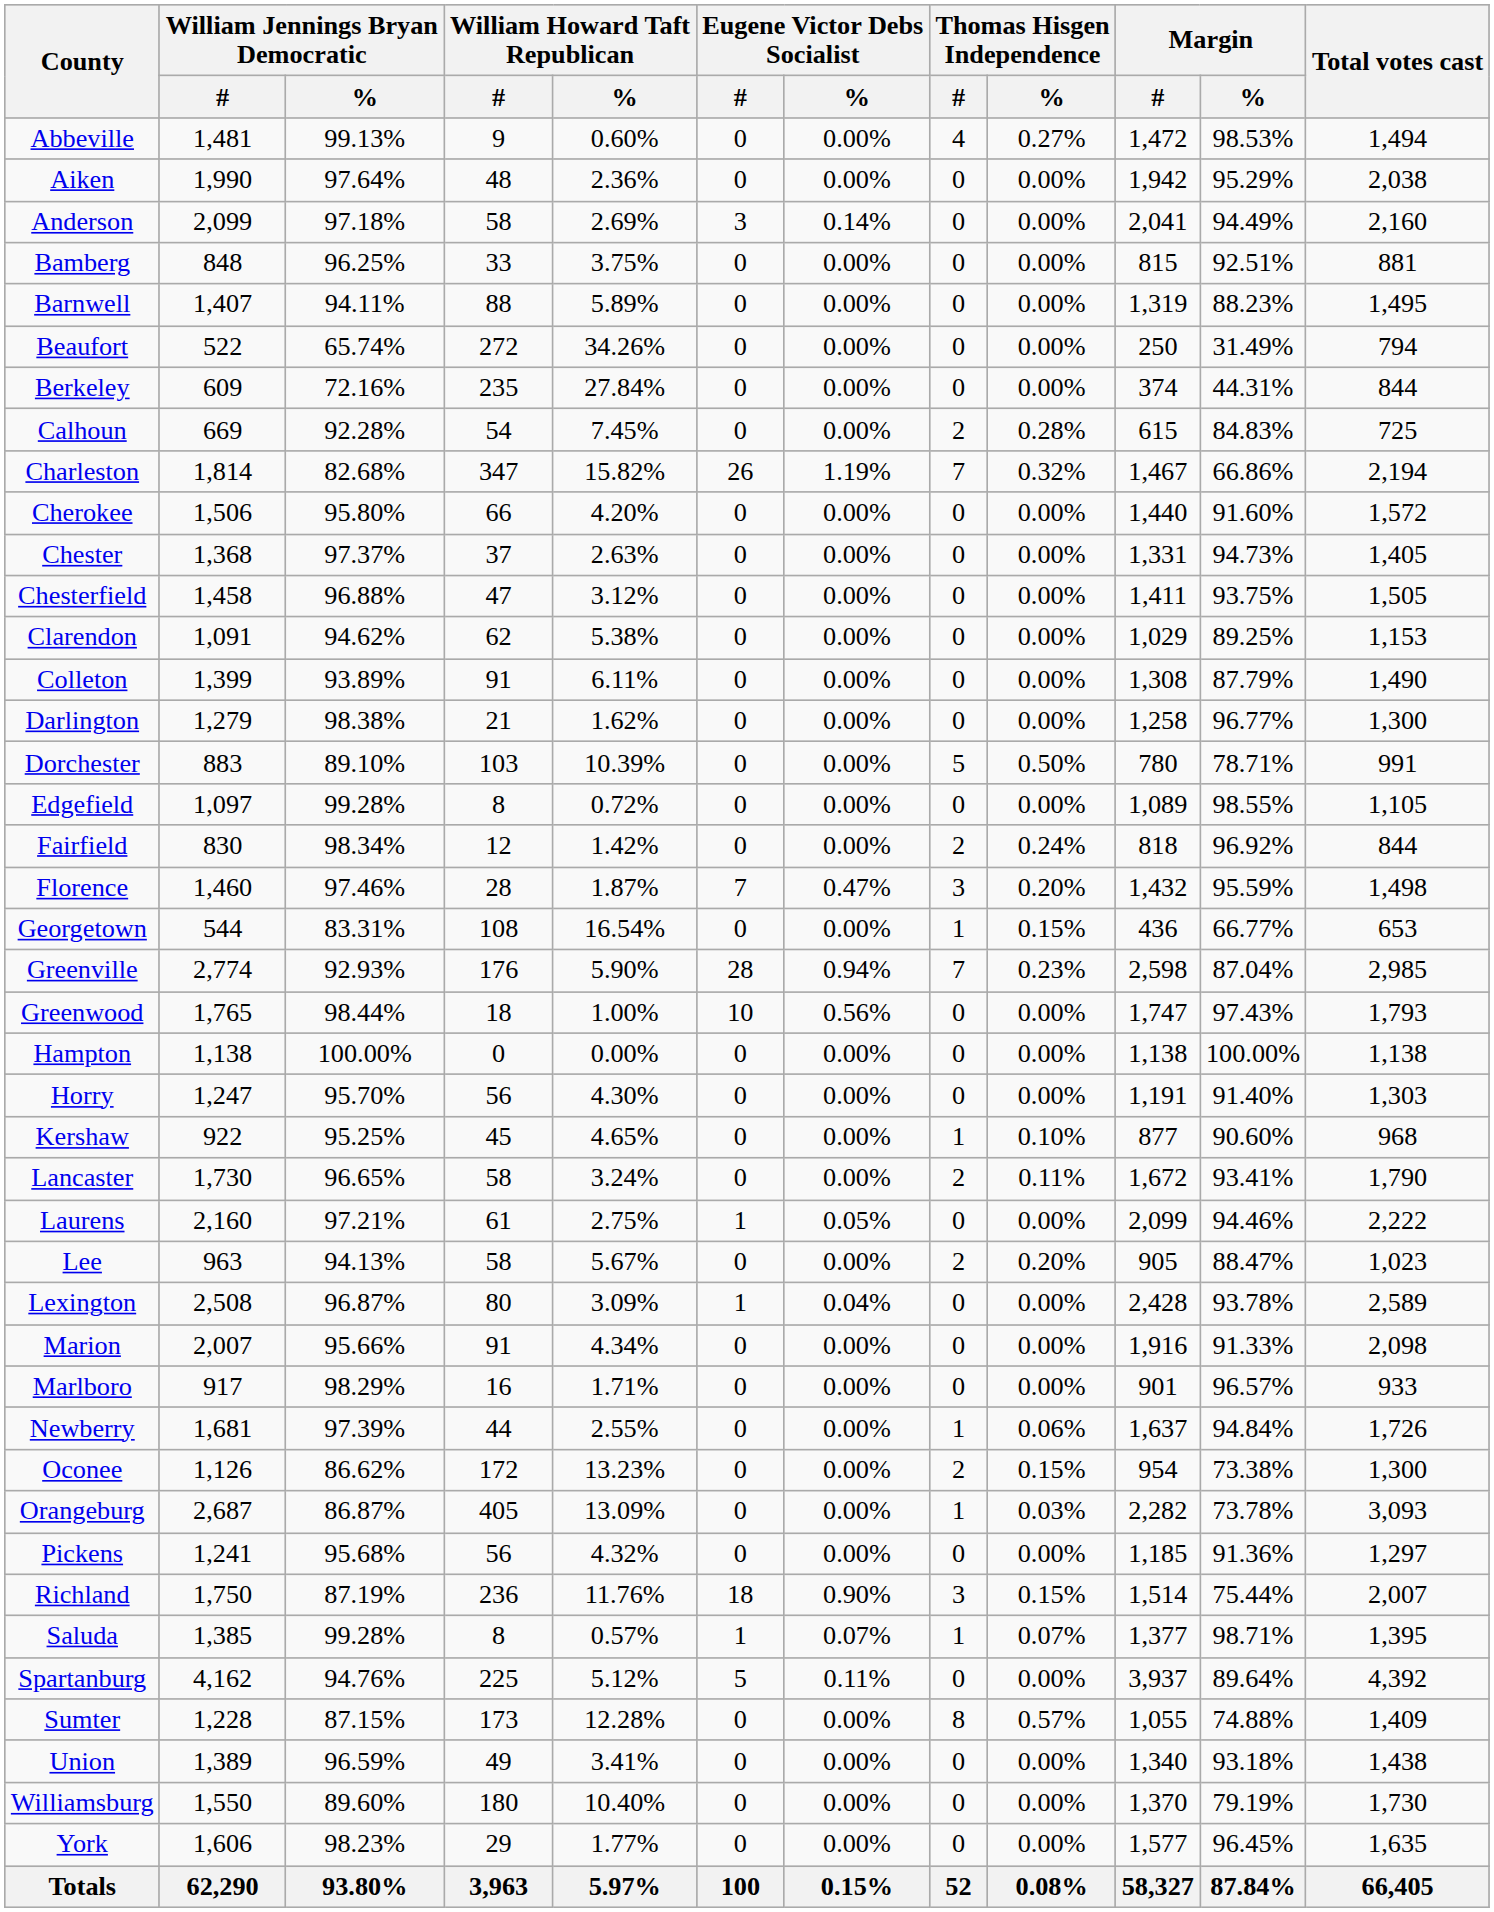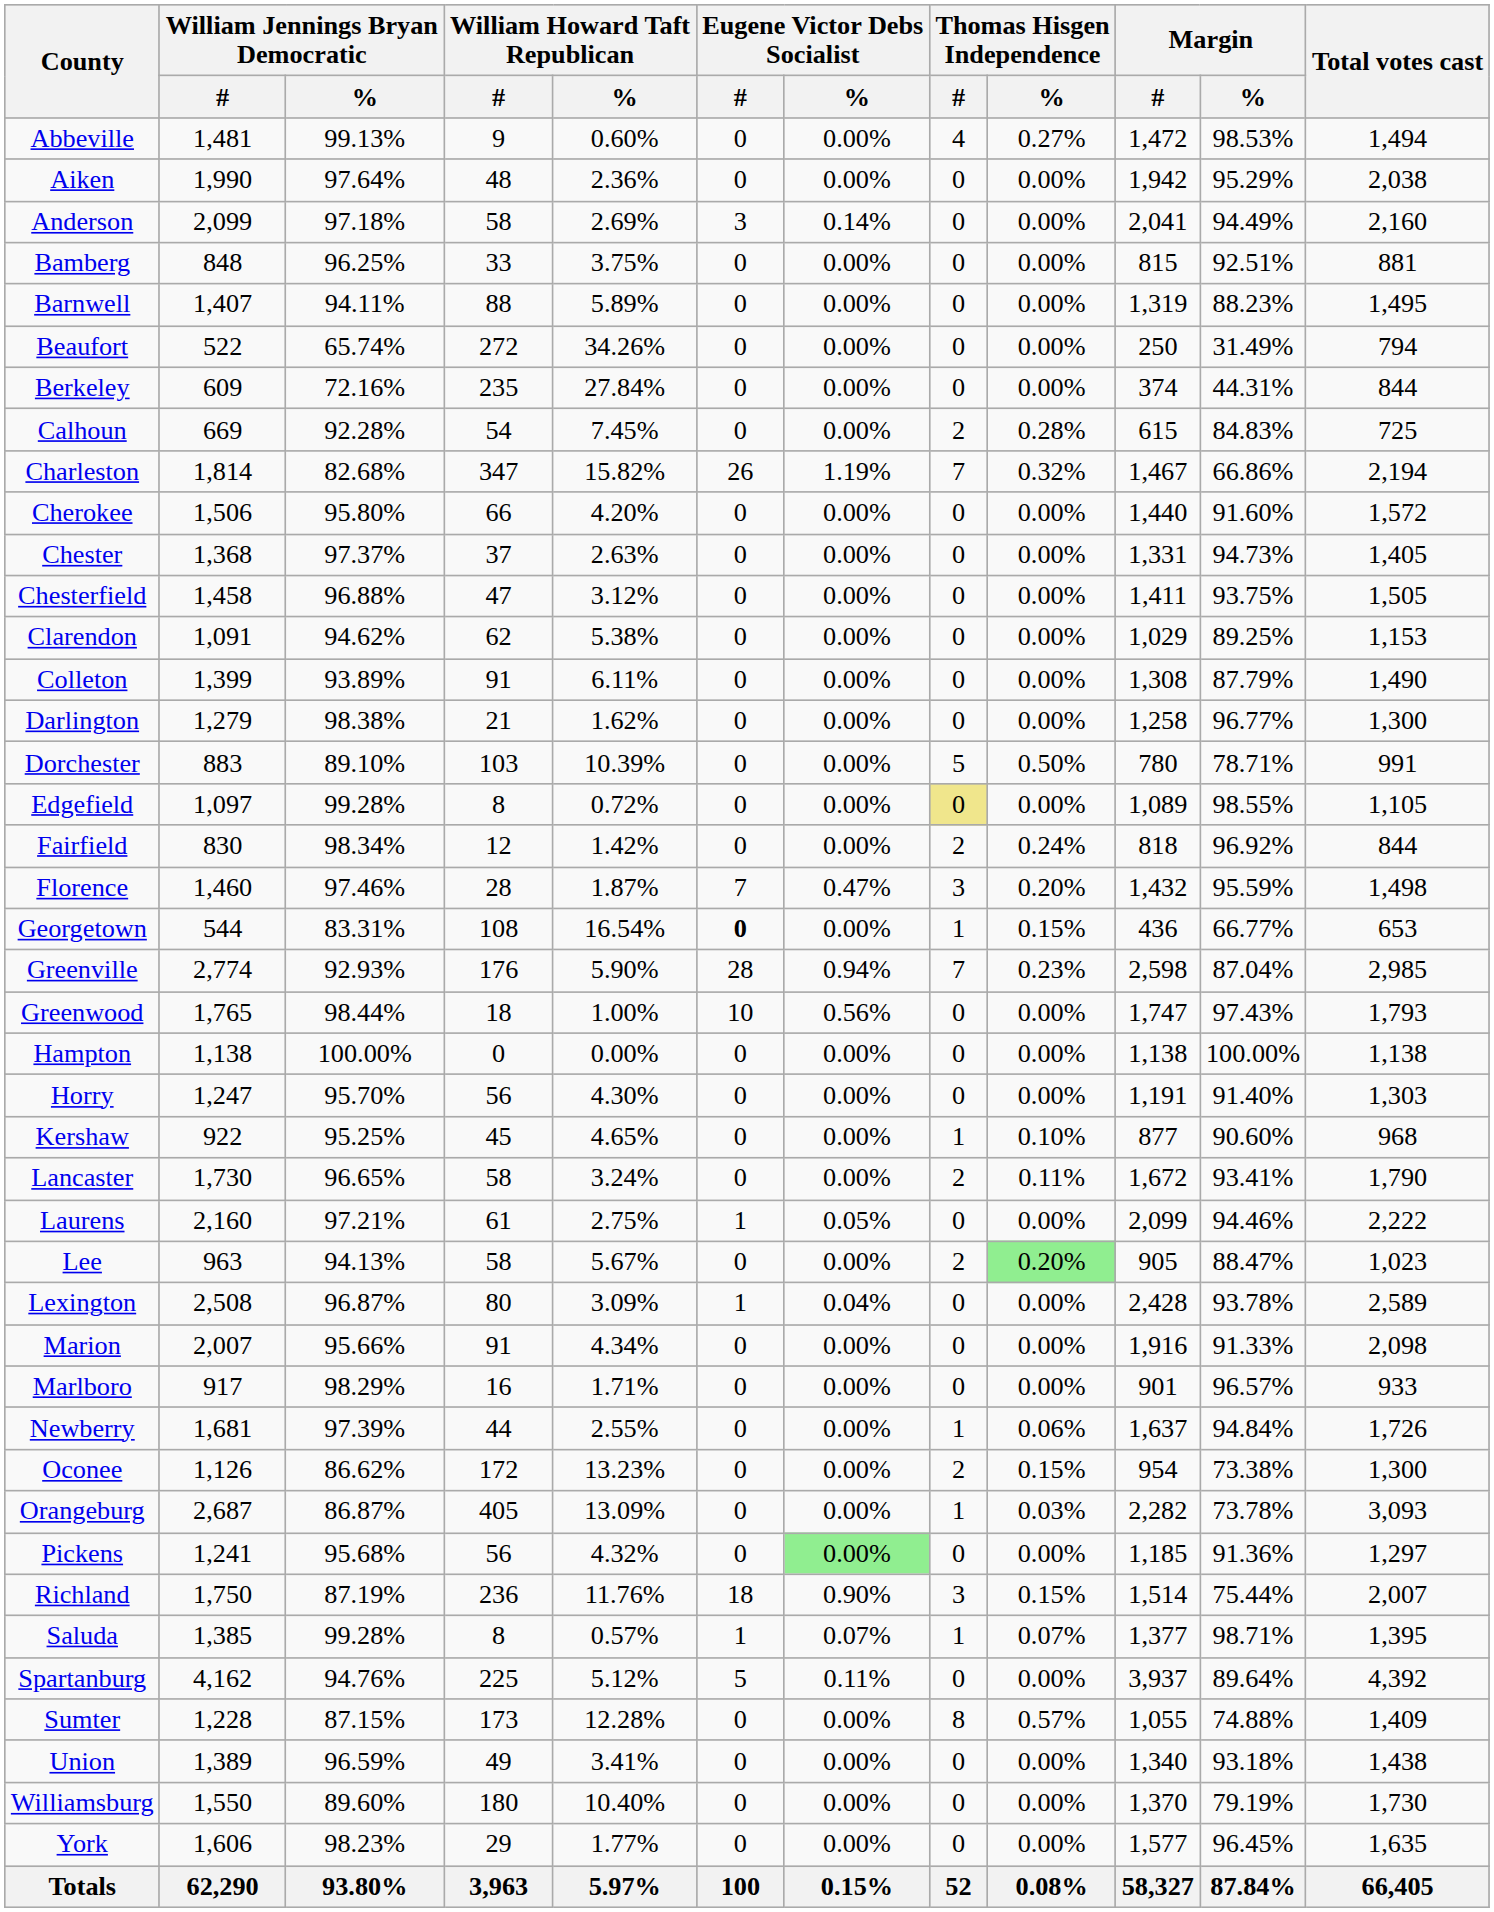Edgefield | Thomas Hisgen Independence / #: no background -> khaki background
Georgetown | Eugene Victor Debs Socialist / #: normal -> bold
Lee | Thomas Hisgen Independence / %: no background -> lightgreen background
Pickens | Eugene Victor Debs Socialist / %: no background -> lightgreen background
